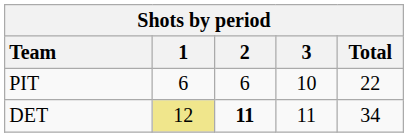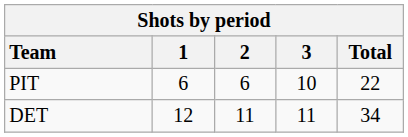DET | 1: khaki background -> no background
DET | 2: bold -> normal
